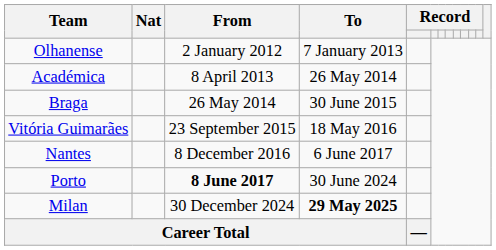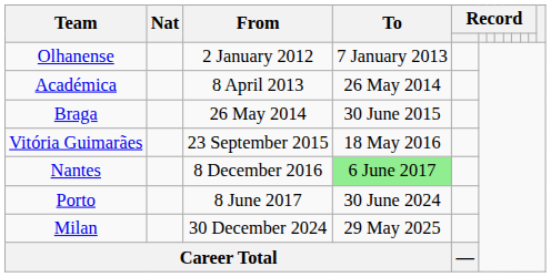Nantes | To: no background -> lightgreen background
Porto | From: bold -> normal
Milan | To: bold -> normal
